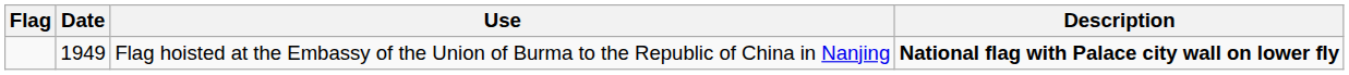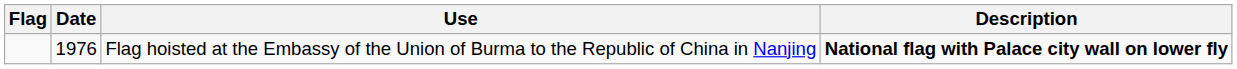row 2 | Date: 1949 -> 1976
